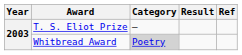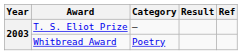Whitbread Award | Category: lightgrey background -> no background
